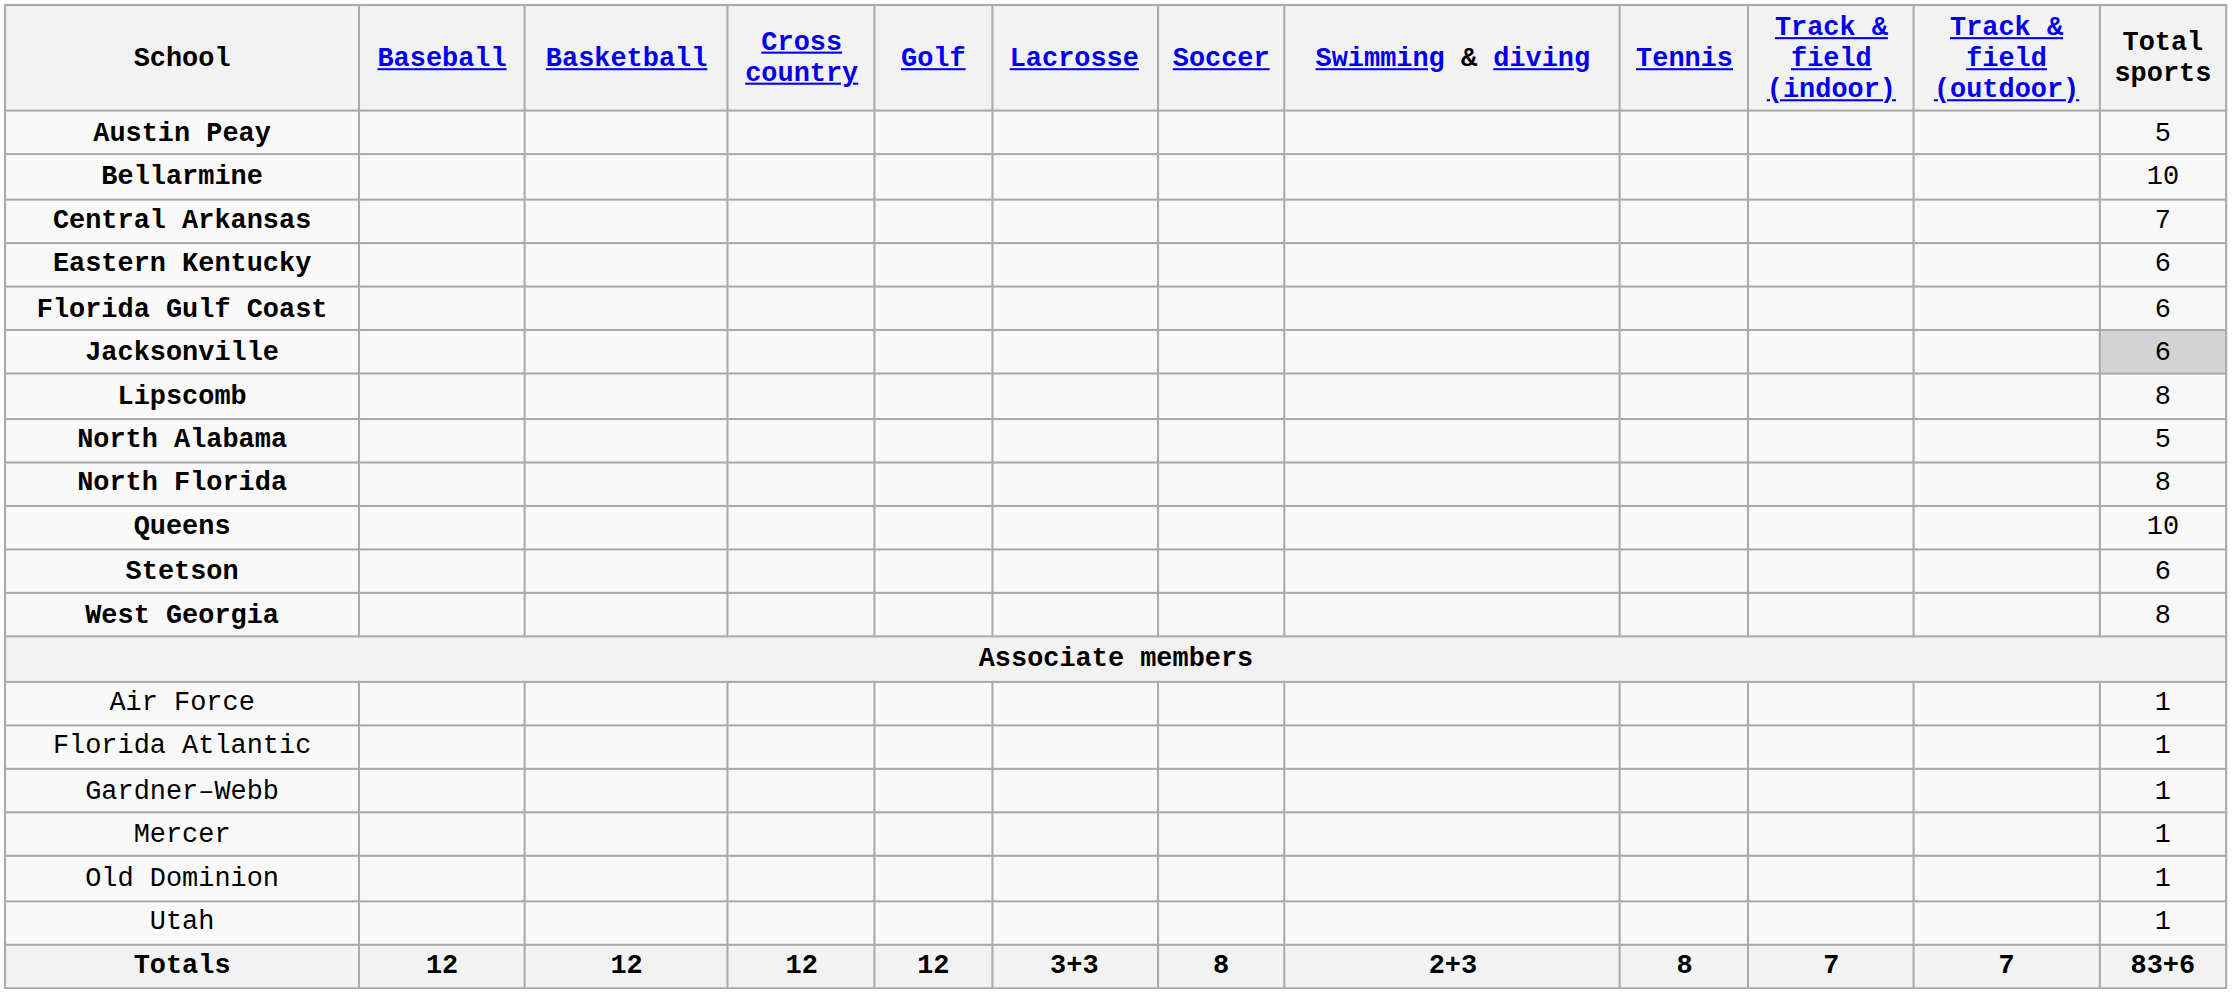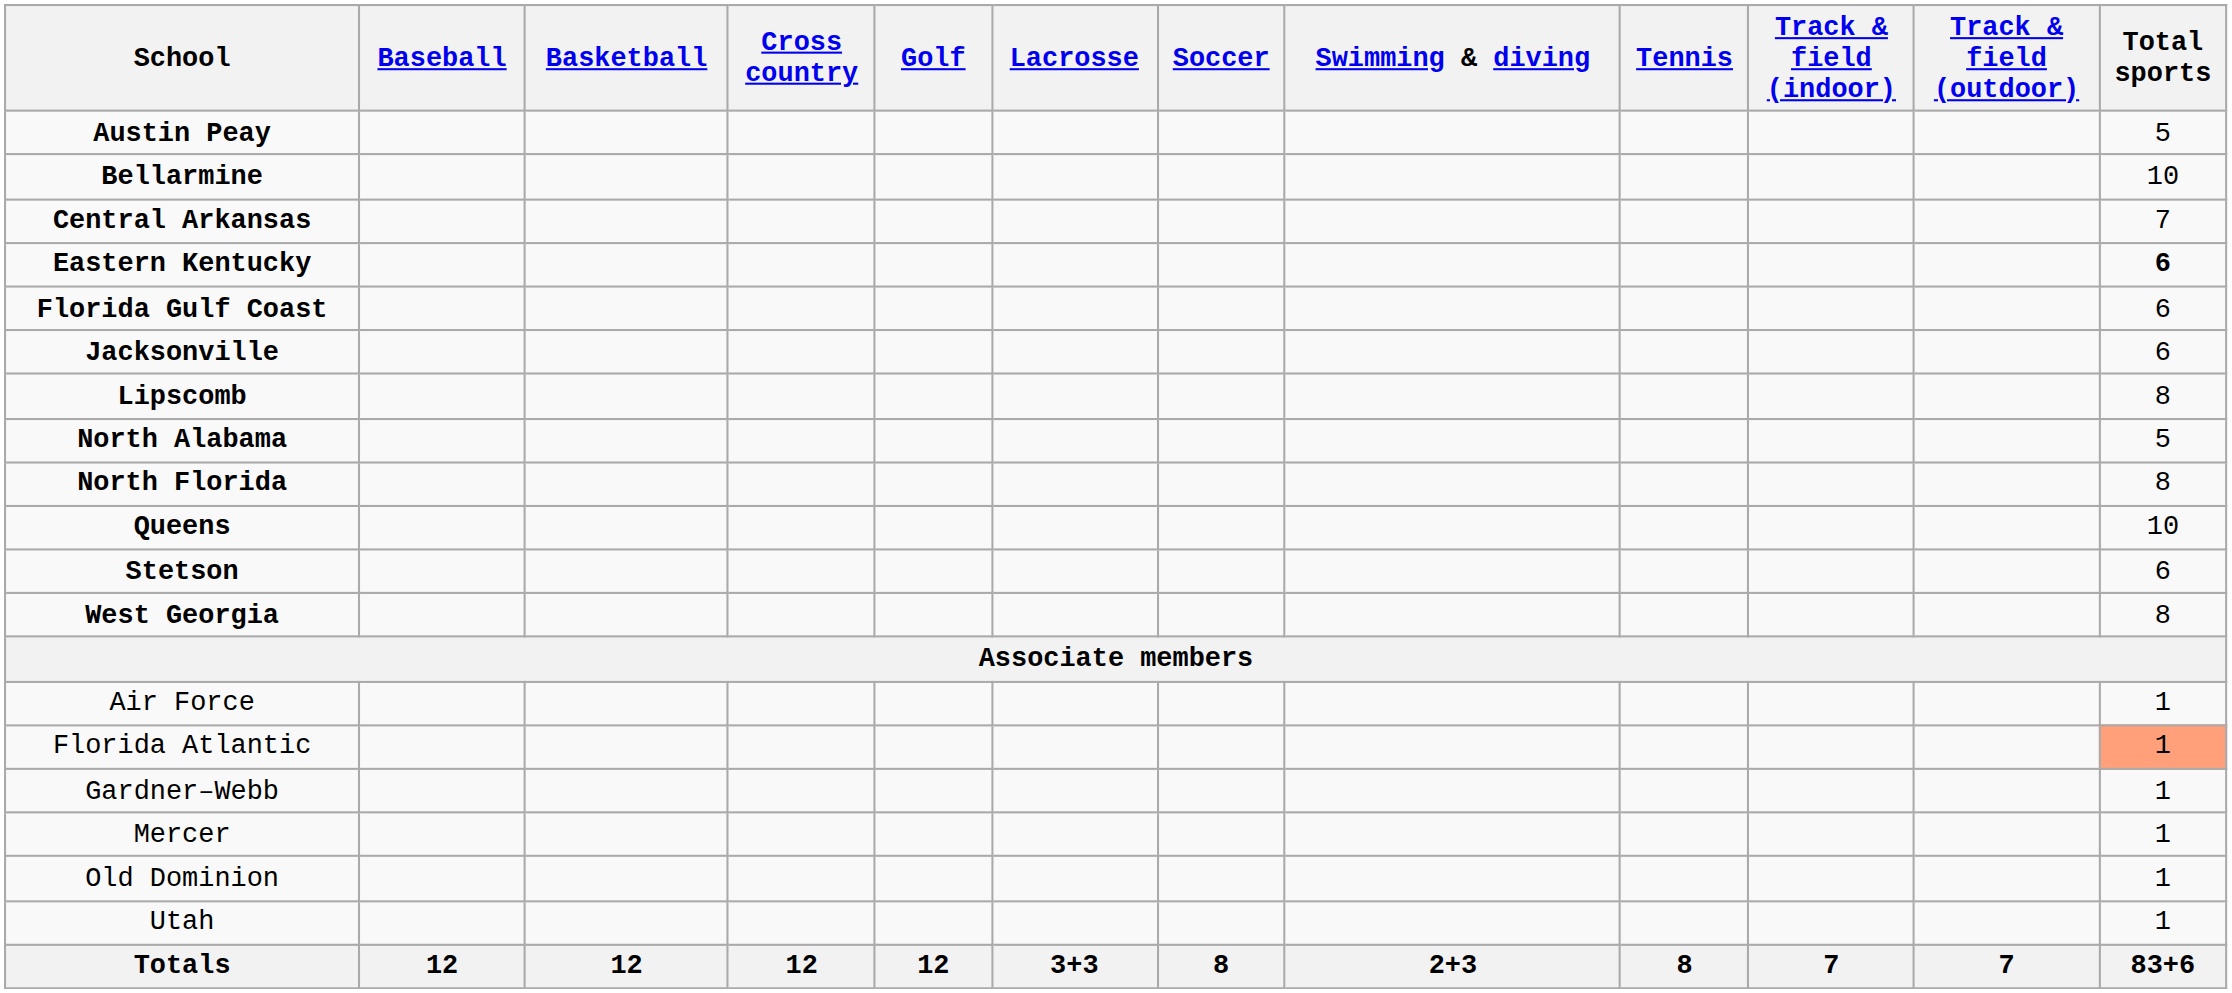Eastern Kentucky | Total sports: normal -> bold
Jacksonville | Total sports: lightgrey background -> no background
Florida Atlantic | Total sports: no background -> lightsalmon background
